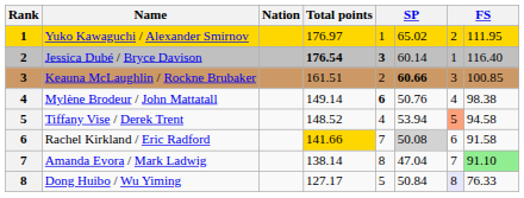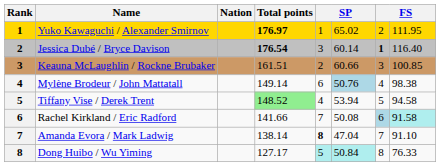Yuko Kawaguchi / Alexander Smirnov | Total points: normal -> bold
Jessica Dubé / Bryce Davison | column 5: bold -> normal
Jessica Dubé / Bryce Davison | column 7: normal -> bold
Keauna McLaughlin / Rockne Brubaker | column 6: bold -> normal
Mylène Brodeur / John Mattatall | column 5: bold -> normal
Mylène Brodeur / John Mattatall | column 6: no background -> lightblue background
Tiffany Vise / Derek Trent | Total points: no background -> lightgreen background
Tiffany Vise / Derek Trent | column 7: lightsalmon background -> no background
Rachel Kirkland / Eric Radford | Total points: gold background -> no background
Rachel Kirkland / Eric Radford | column 6: lightgrey background -> no background
Rachel Kirkland / Eric Radford | column 7: no background -> lightblue background
Rachel Kirkland / Eric Radford | column 8: no background -> paleturquoise background
Amanda Evora / Mark Ladwig | column 5: normal -> bold
Amanda Evora / Mark Ladwig | column 8: lightgreen background -> no background
Dong Huibo / Wu Yiming | column 5: no background -> paleturquoise background
Dong Huibo / Wu Yiming | column 6: no background -> paleturquoise background
Dong Huibo / Wu Yiming | column 7: lavender background -> no background
